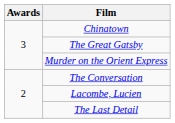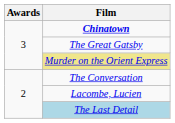Chinatown | Film: normal -> bold
Murder on the Orient Express | Film: no background -> khaki background
The Last Detail | Film: no background -> lightblue background
